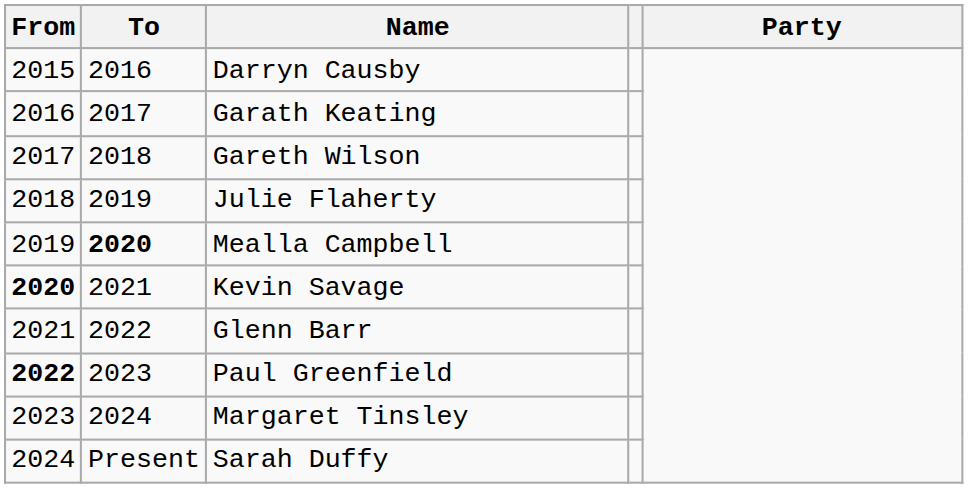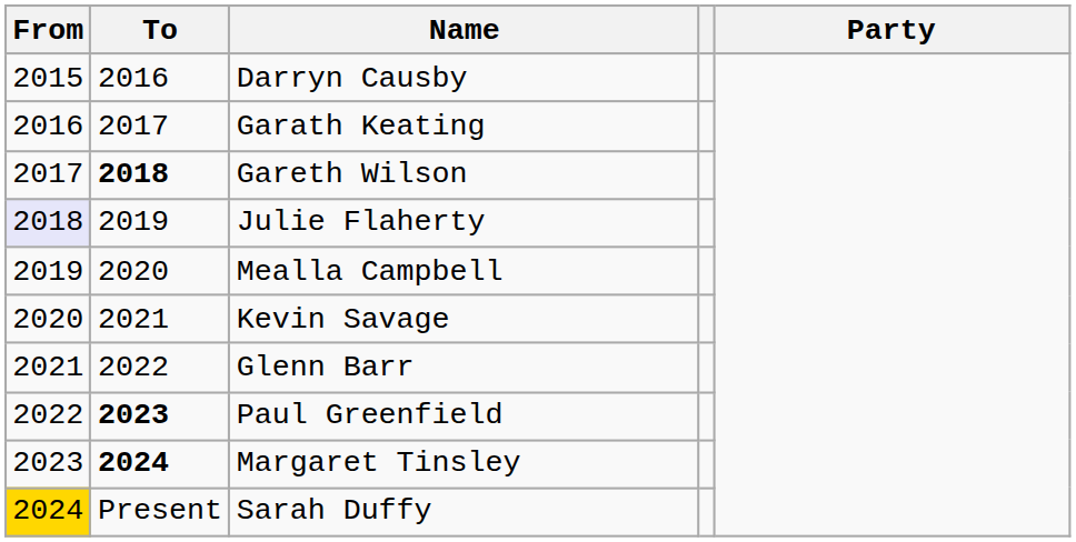Gareth Wilson | To: normal -> bold
Julie Flaherty | From: no background -> lavender background
Mealla Campbell | To: bold -> normal
Kevin Savage | From: bold -> normal
Paul Greenfield | From: bold -> normal
Paul Greenfield | To: normal -> bold
Margaret Tinsley | To: normal -> bold
Sarah Duffy | From: no background -> gold background
